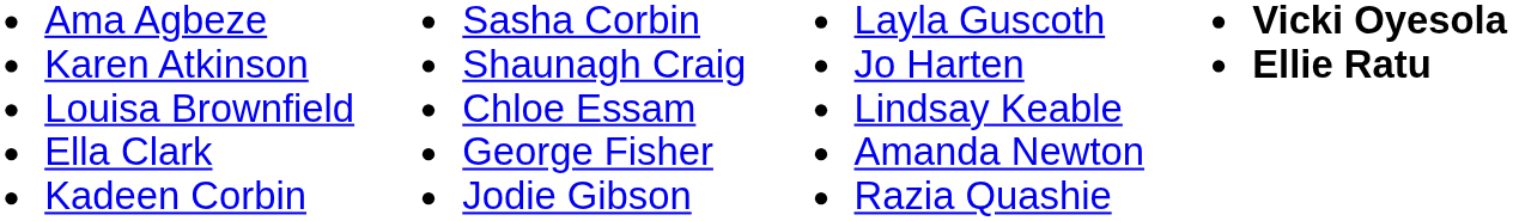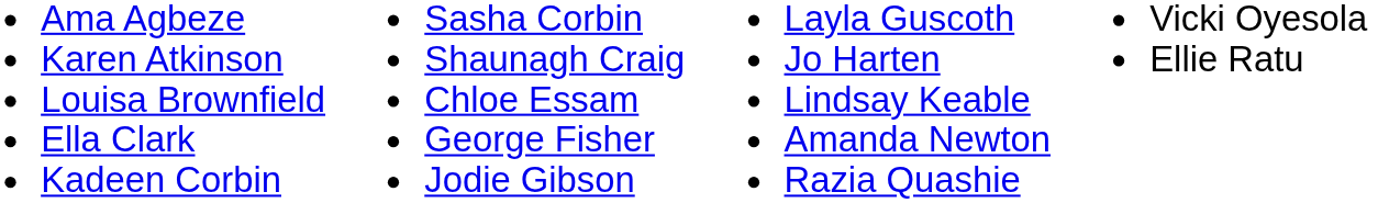row 1 | column 4: bold -> normal
